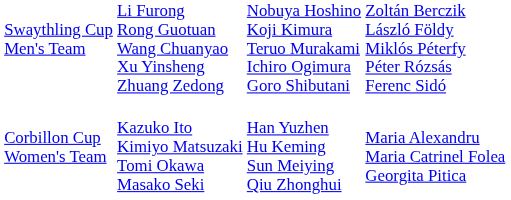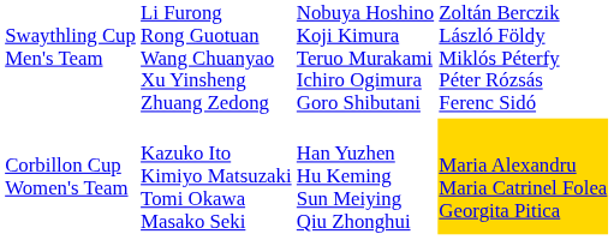Corbillon Cup Women's Team | column 4: no background -> gold background
